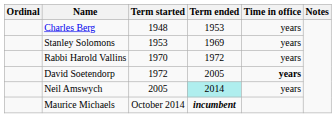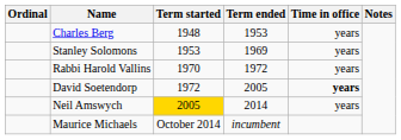Neil Amswych | Term started: no background -> gold background
Neil Amswych | Term ended: paleturquoise background -> no background
Maurice Michaels | Term ended: bold -> normal
